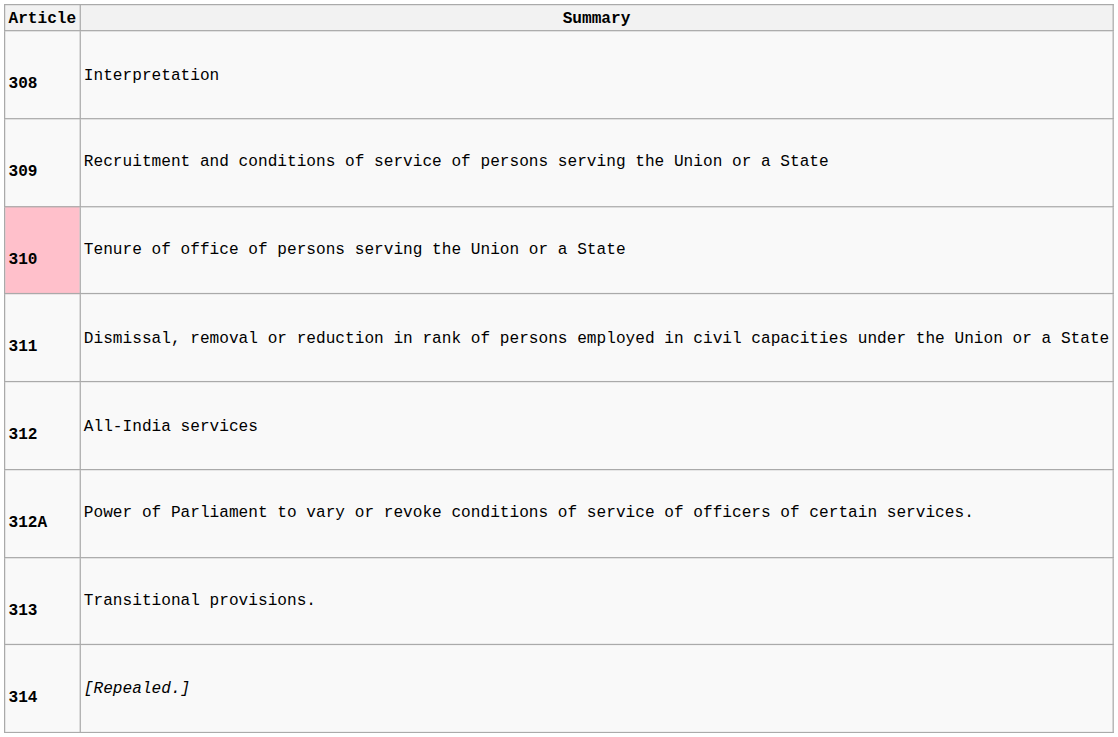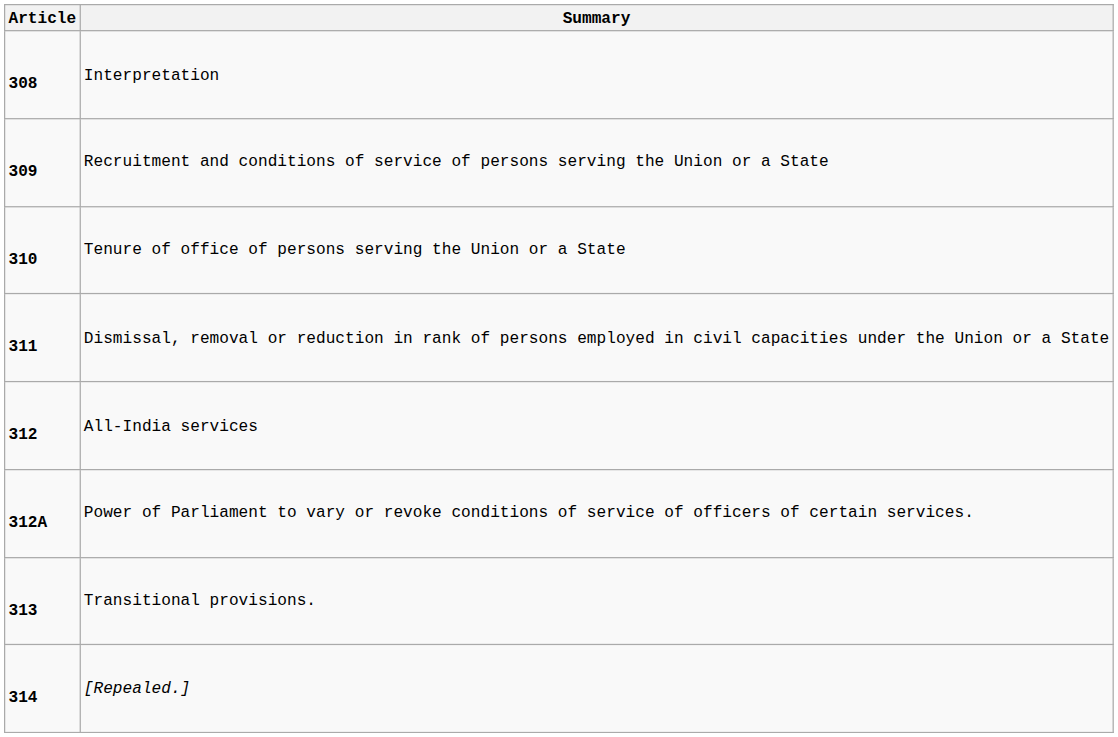Tenure of office of persons serving the Union or a State | Article: pink background -> no background
